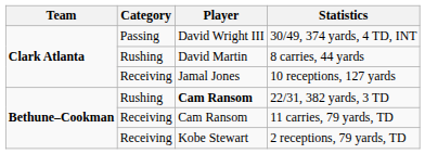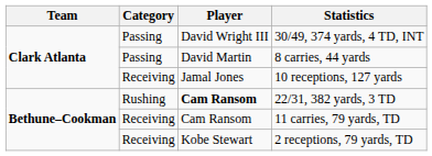8 carries, 44 yards | Category: Rushing -> Passing
